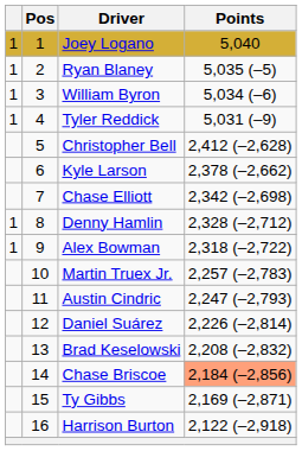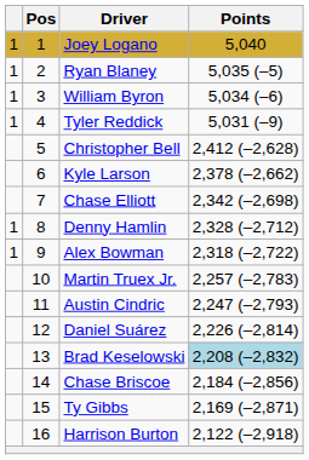Brad Keselowski | Points: no background -> lightblue background
Chase Briscoe | Points: lightsalmon background -> no background
